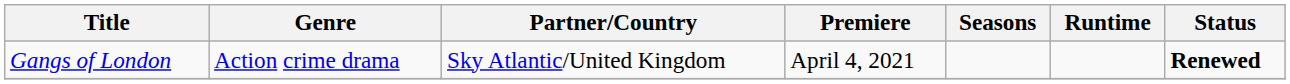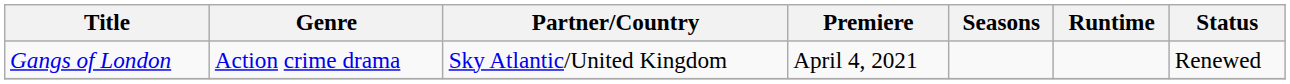Gangs of London | Status: bold -> normal
